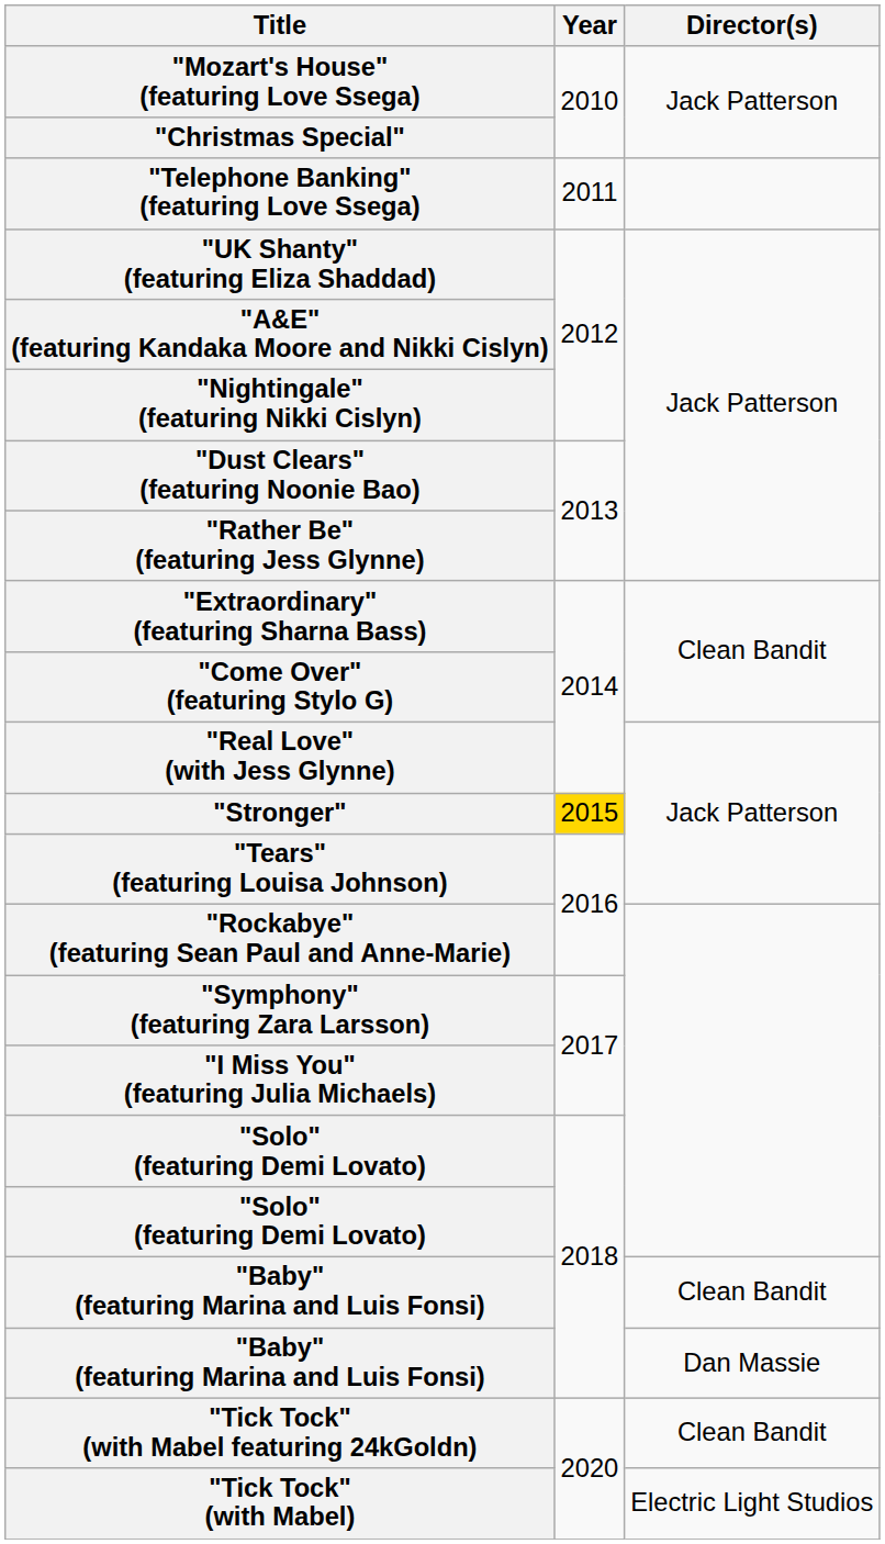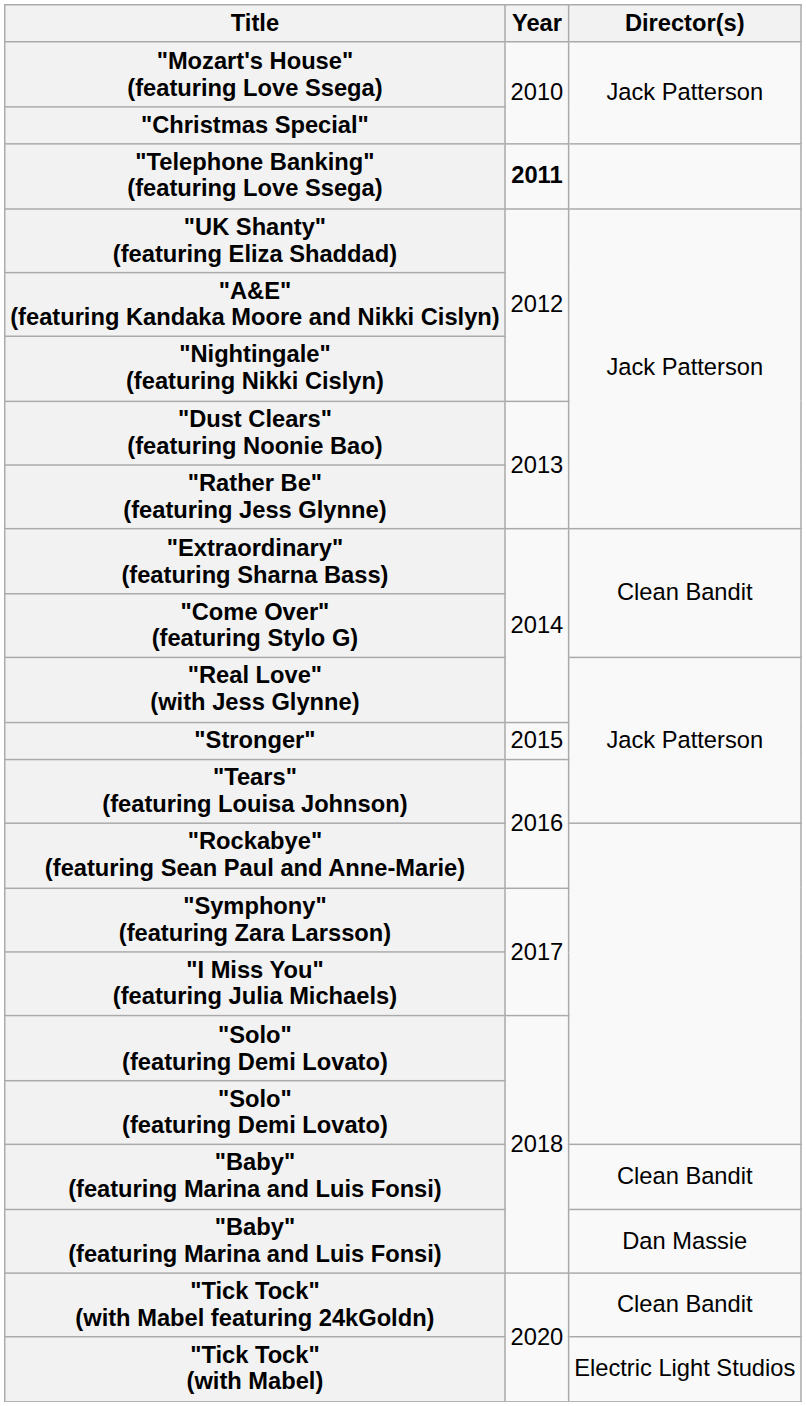"Telephone Banking" (featuring Love Ssega) | Year: normal -> bold
"Stronger" | Year: gold background -> no background
